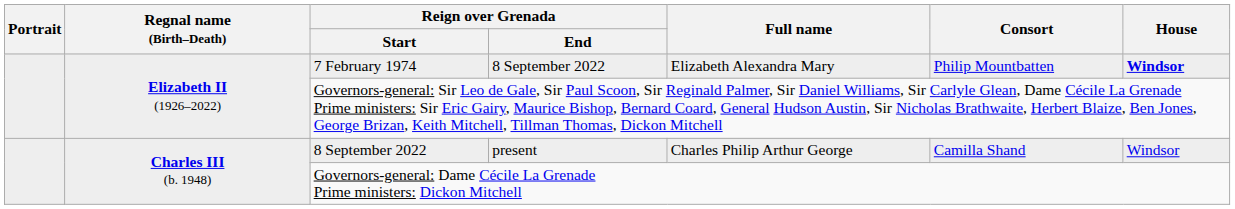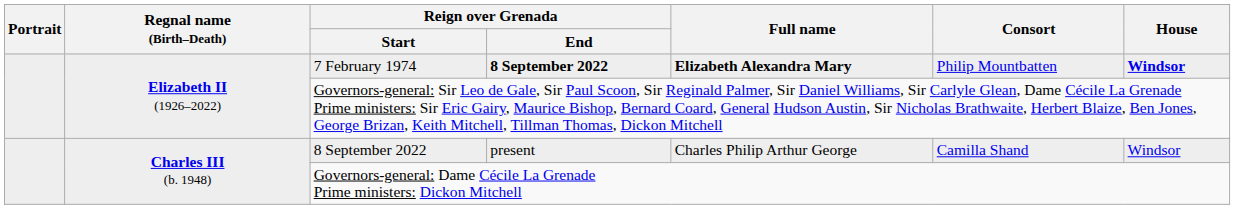7 February 1974 | Reign over Grenada / End: normal -> bold
7 February 1974 | Full name: normal -> bold
